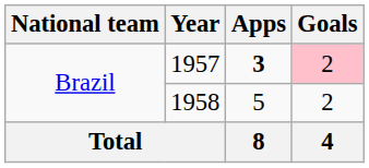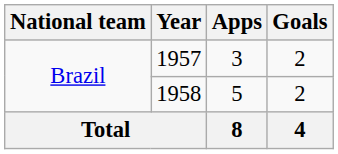1957 | Apps: bold -> normal
1957 | Goals: pink background -> no background
